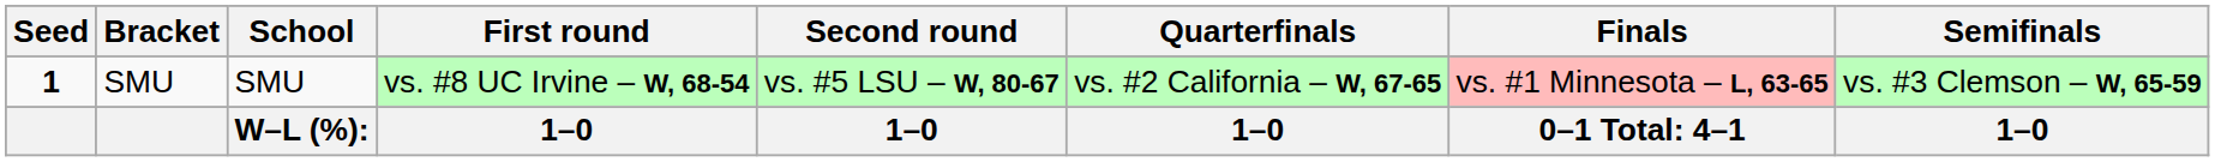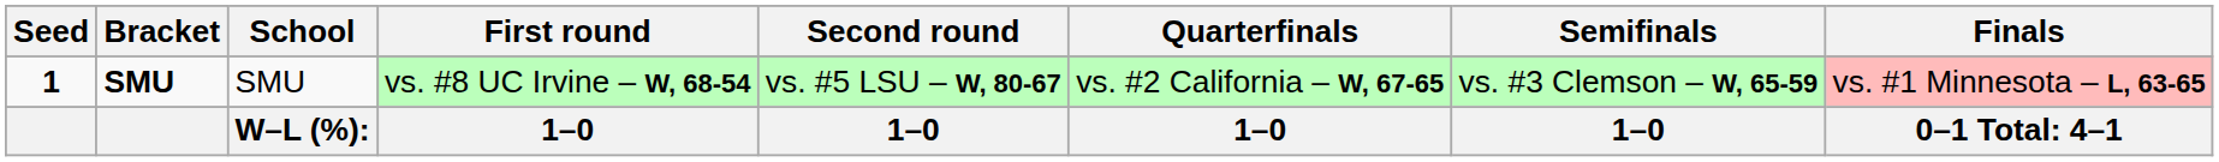columns swapped: Semifinals <-> Finals
row 2 | Bracket: normal -> bold
